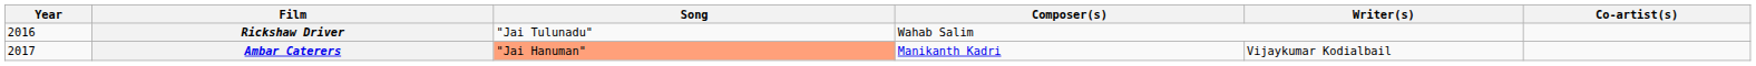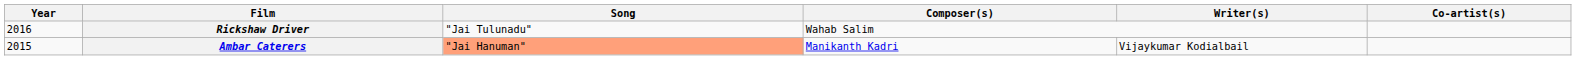Ambar Caterers | Year: 2017 -> 2015
